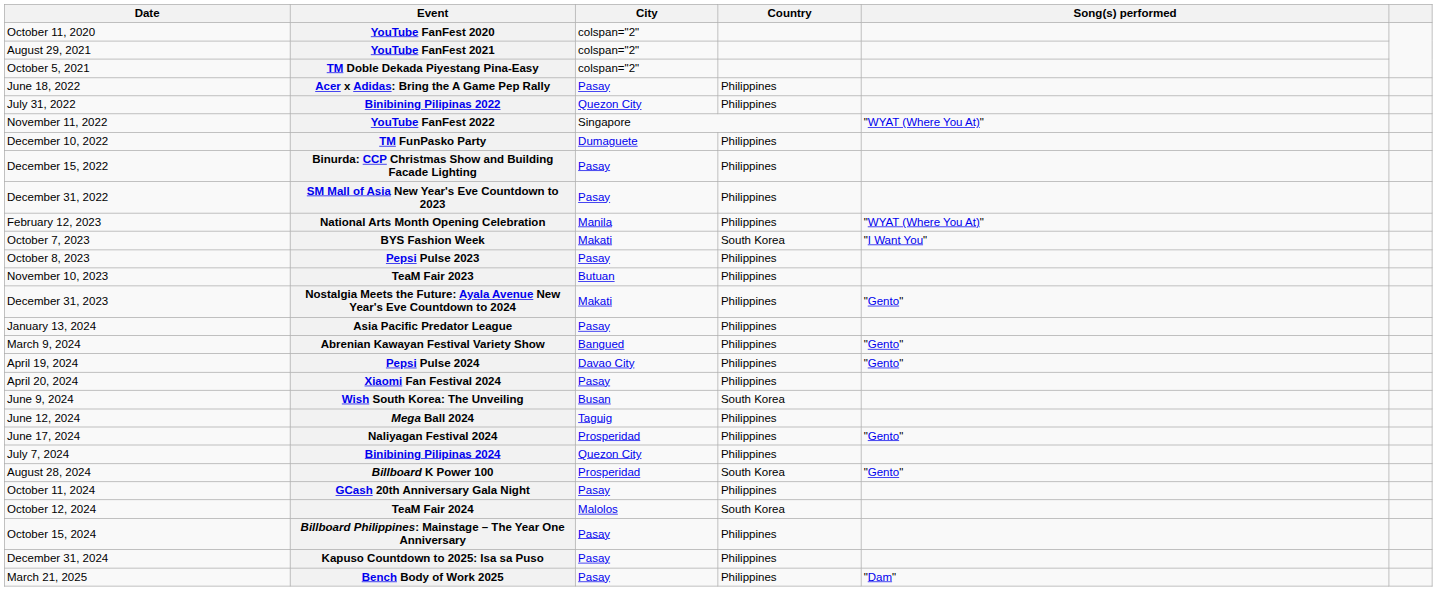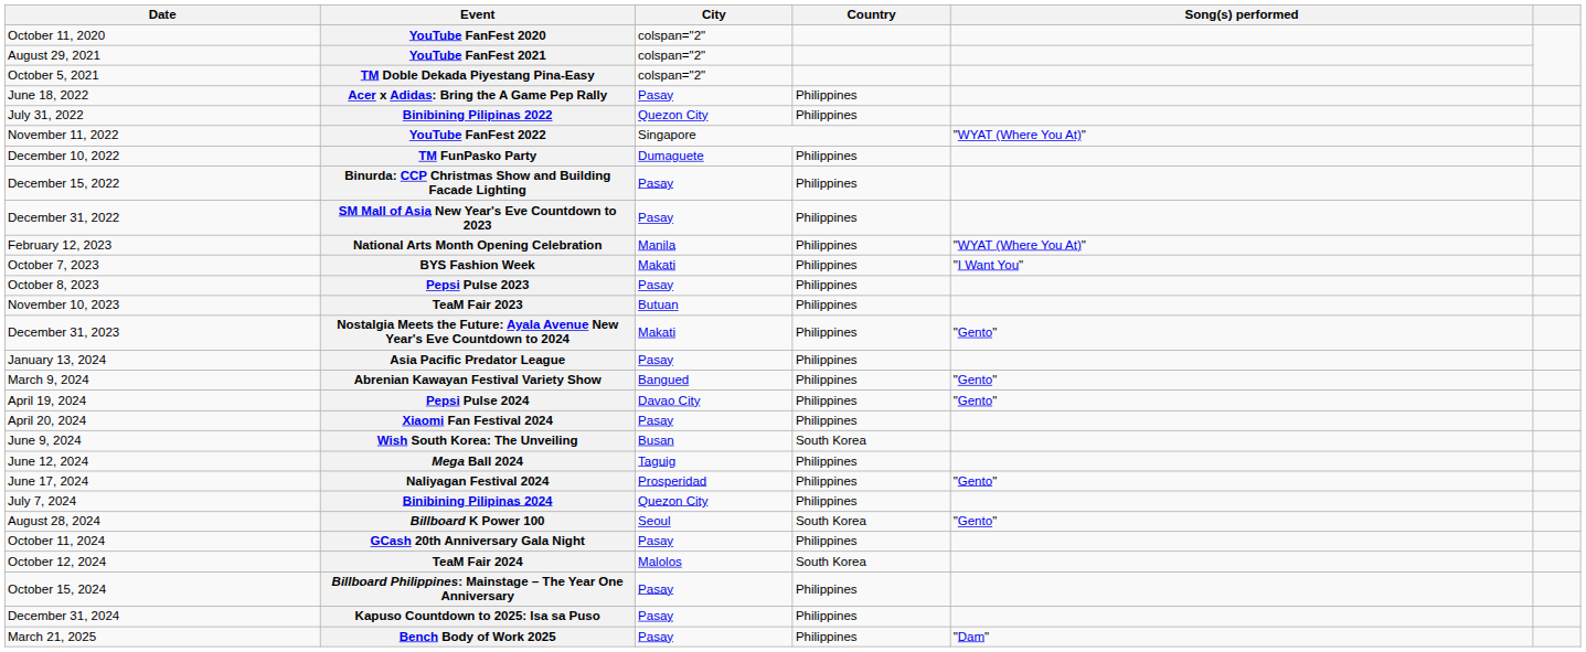October 7, 2023 | Country: South Korea -> Philippines
August 28, 2024 | City: Prosperidad -> Seoul
